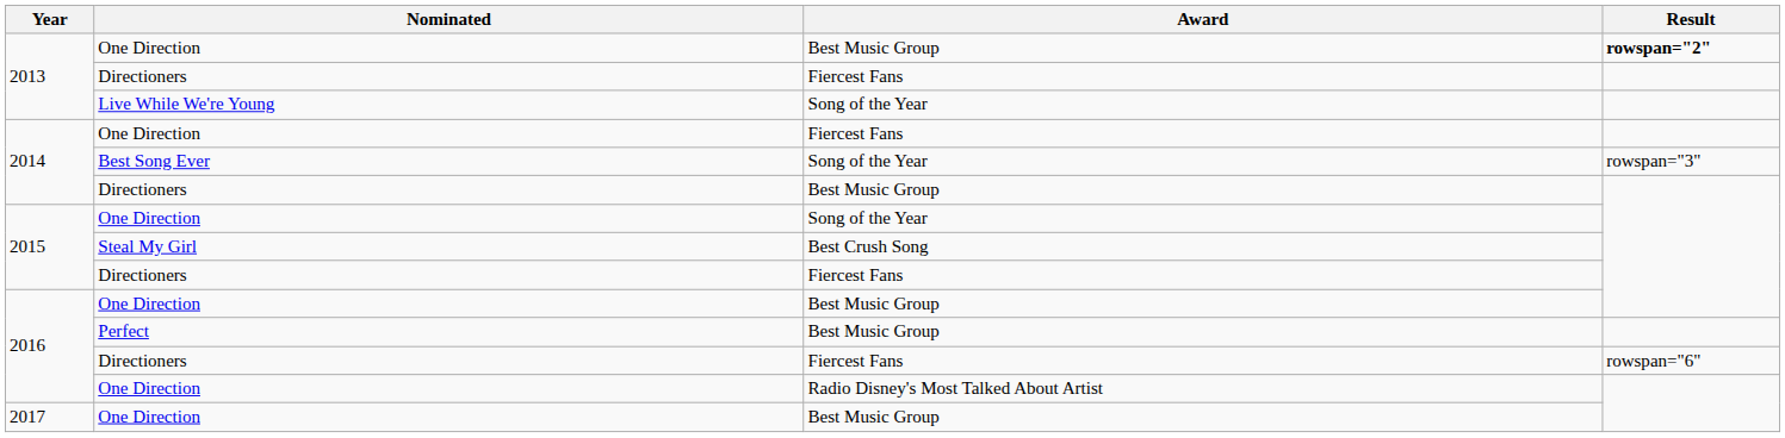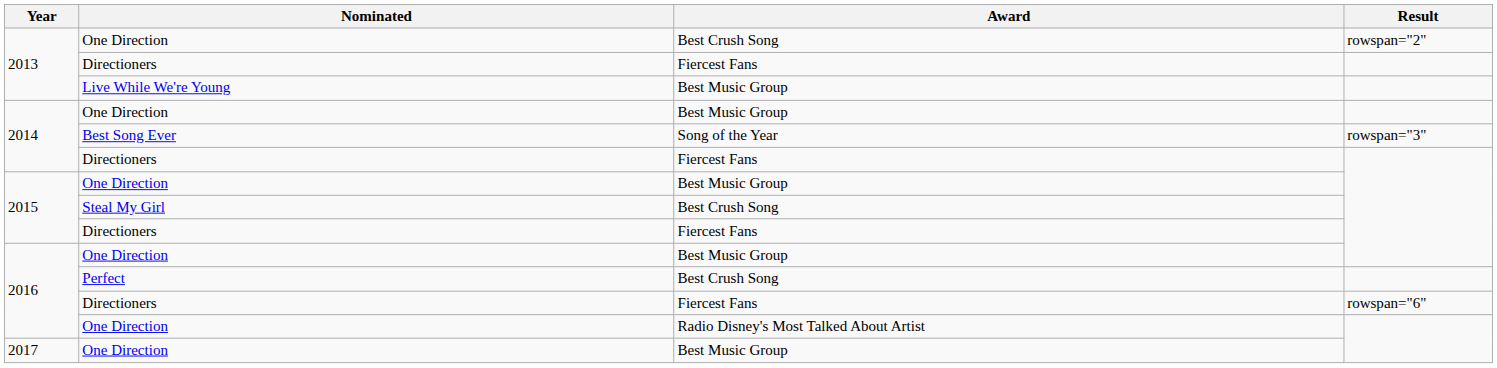2013 / One Direction | Award: Best Music Group -> Best Crush Song
2013 / One Direction | Result: bold -> normal
Live While We're Young | Award: Song of the Year -> Best Music Group
2014 / One Direction | Award: Fiercest Fans -> Best Music Group
2014 / Directioners | Award: Best Music Group -> Fiercest Fans
2015 / One Direction | Award: Song of the Year -> Best Music Group
Perfect | Award: Best Music Group -> Best Crush Song
